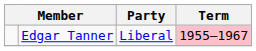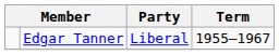Edgar Tanner | Term: pink background -> no background
